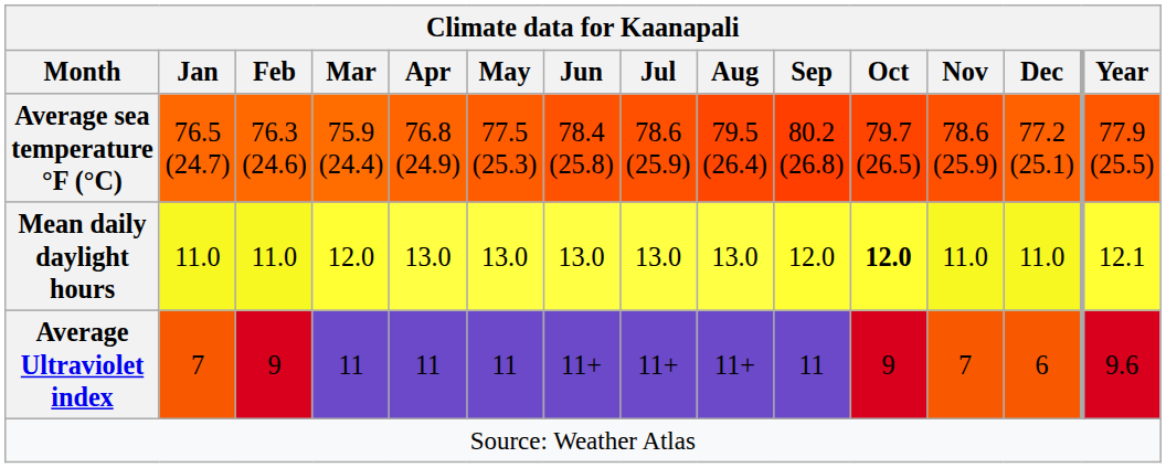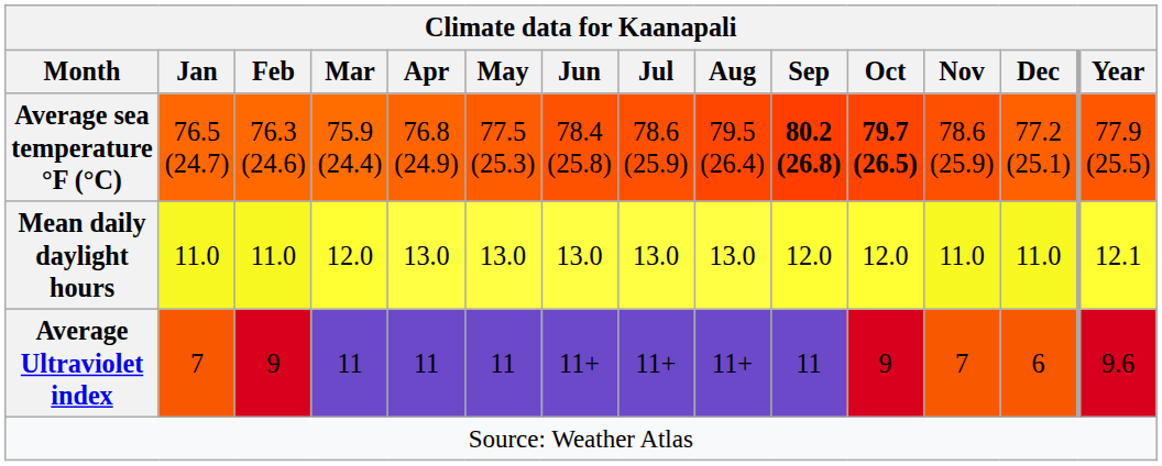row 3 | Sep: normal -> bold
row 3 | Oct: normal -> bold
row 4 | Oct: bold -> normal
